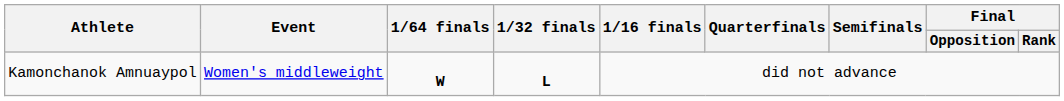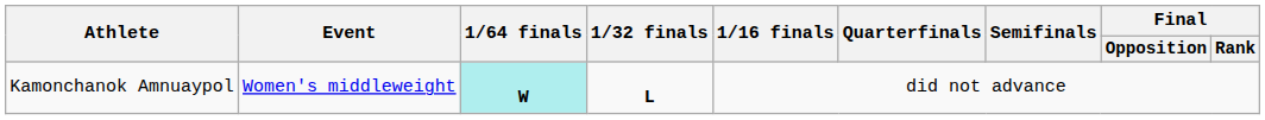Kamonchanok Amnuaypol | 1/64 finals: no background -> paleturquoise background
